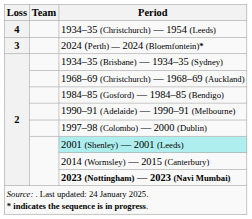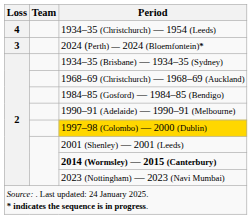1997–98 (Colombo) — 2000 (Dublin) | Period: no background -> gold background
2001 (Shenley) — 2001 (Leeds) | Period: paleturquoise background -> no background
2014 (Wormsley) — 2015 (Canterbury) | Period: normal -> bold
2023 (Nottingham) — 2023 (Navi Mumbai) | Period: bold -> normal
